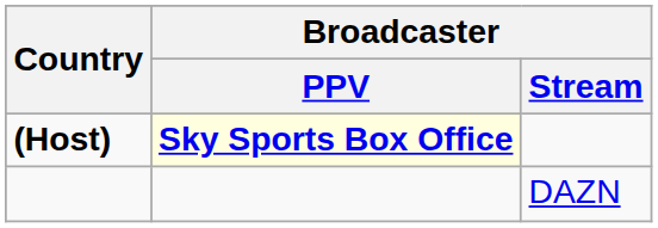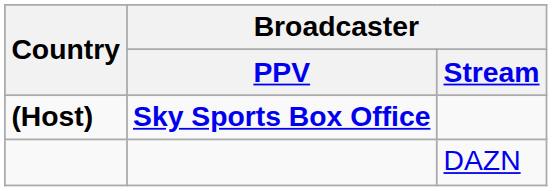(Host) | Broadcaster / PPV: lightyellow background -> no background
